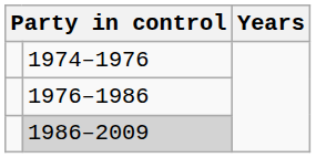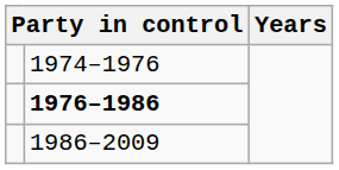1976–1986 | column 2: normal -> bold
1986–2009 | column 2: lightgrey background -> no background
